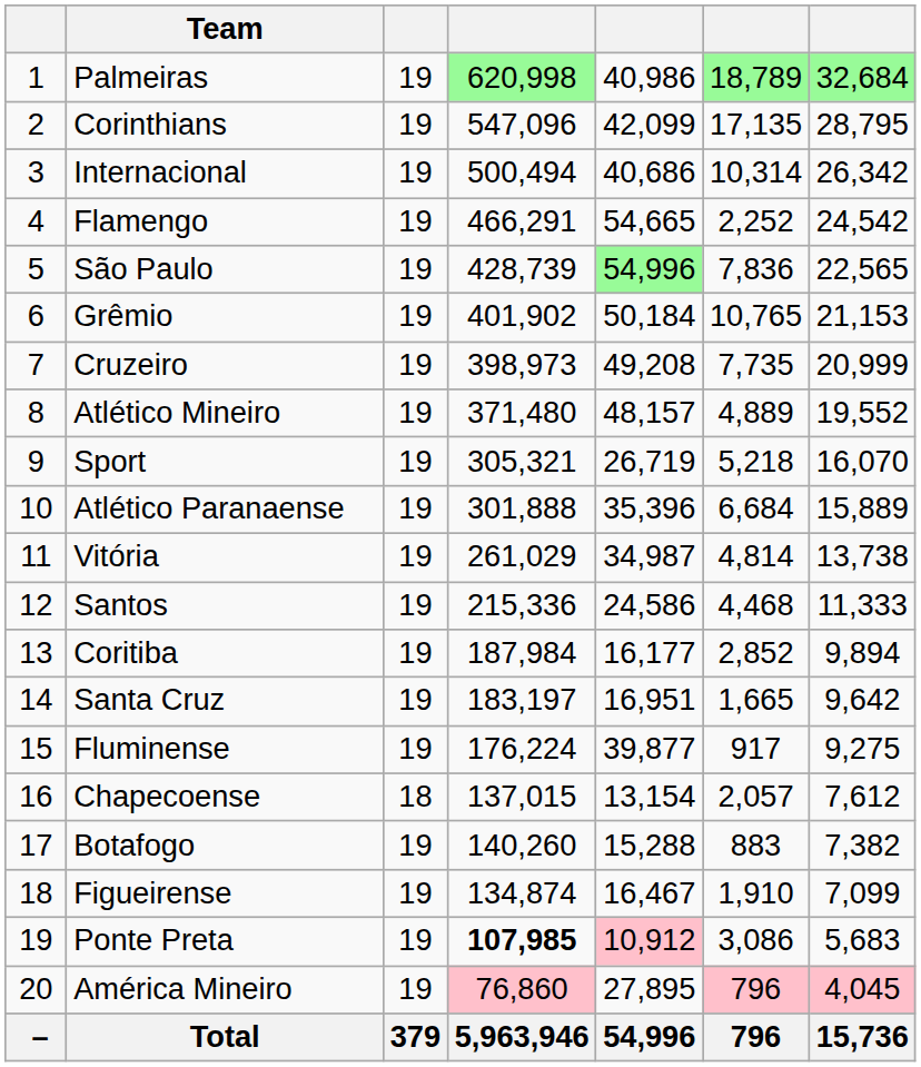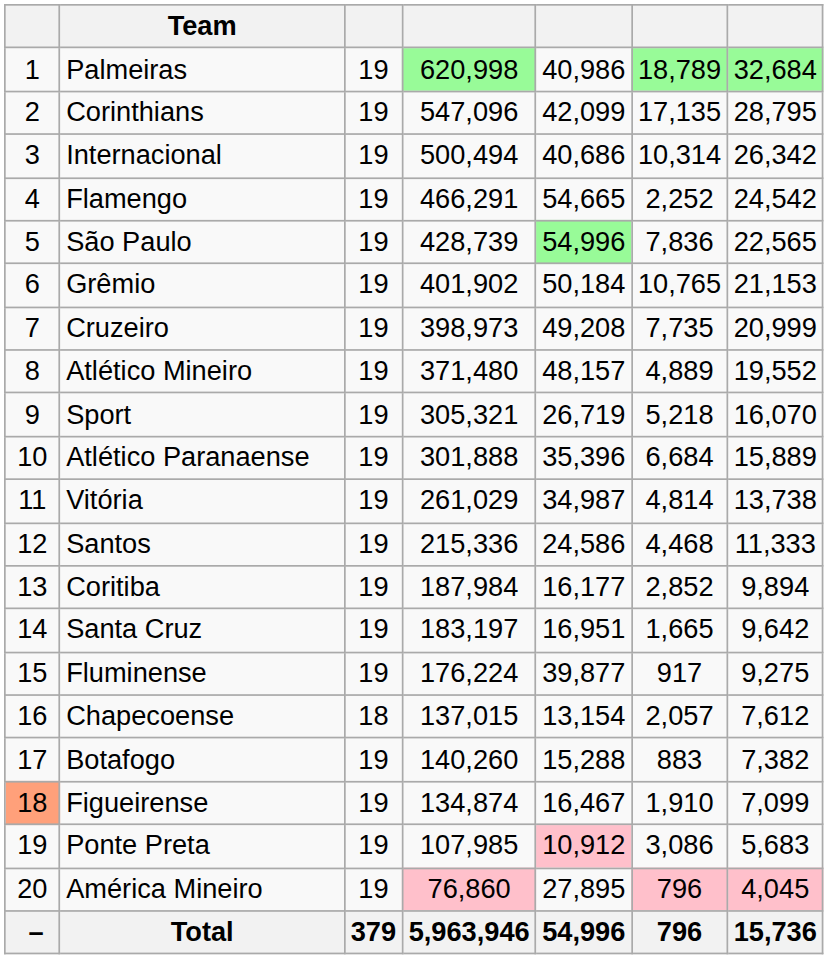Figueirense | column 1: no background -> lightsalmon background
Ponte Preta | column 4: bold -> normal
